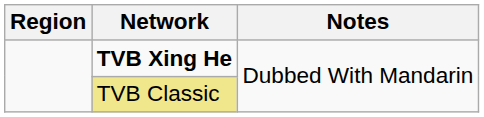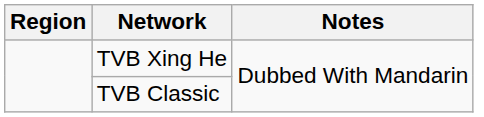TVB Xing He | Network: bold -> normal
TVB Classic | Network: khaki background -> no background
